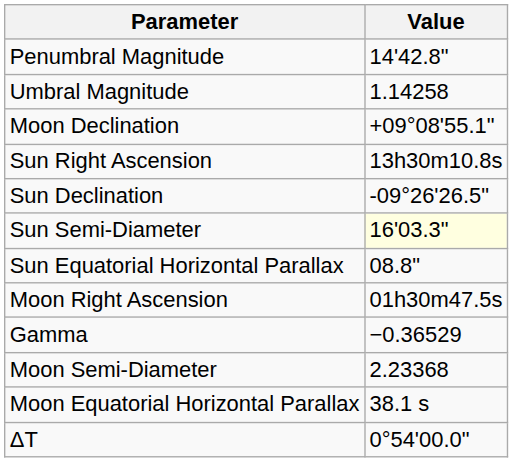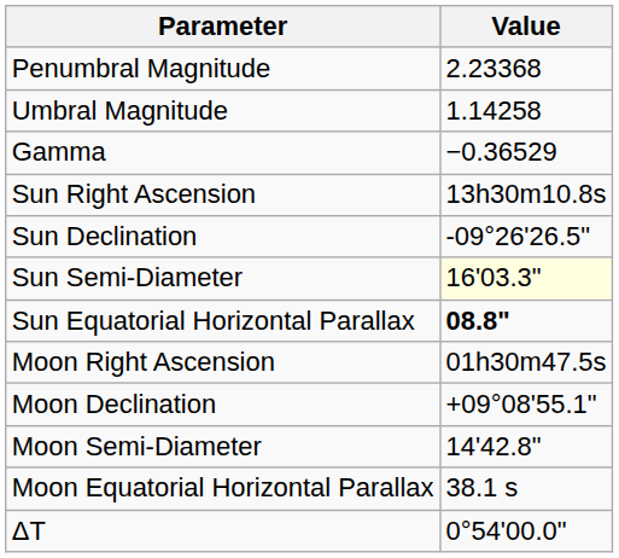Penumbral Magnitude | Value: 14'42.8" -> 2.23368
rows swapped: Gamma <-> Moon Declination
Sun Equatorial Horizontal Parallax | Value: normal -> bold
Moon Semi-Diameter | Value: 2.23368 -> 14'42.8"
